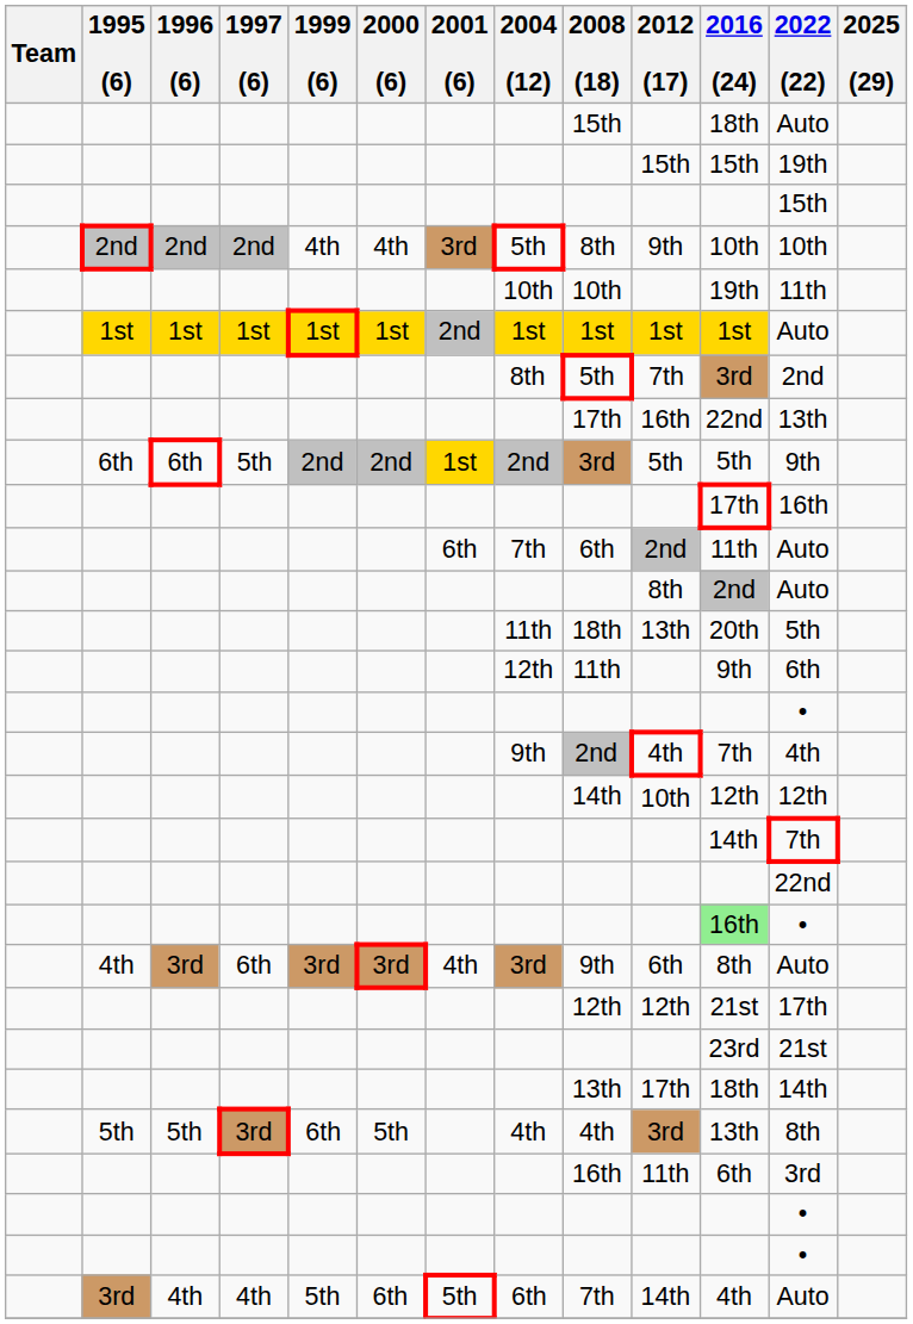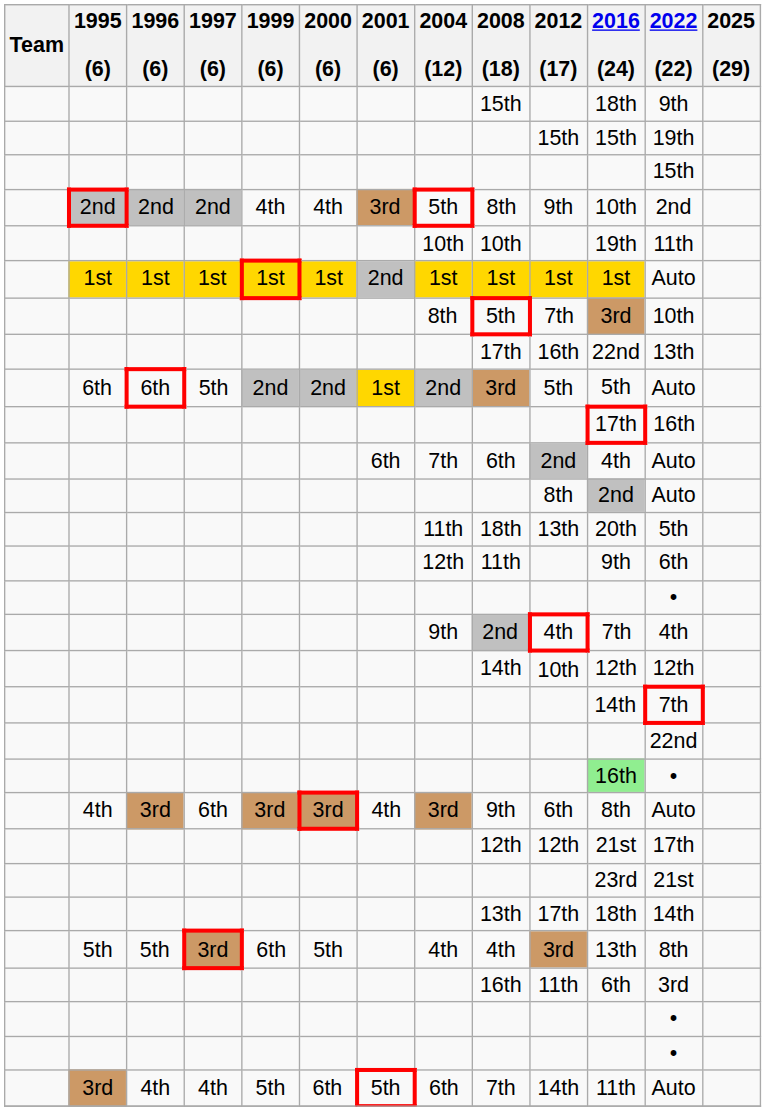row 2 | 2022 (22): Auto -> 9th
row 5 | 2022 (22): 10th -> 2nd
row 8 | 2022 (22): 2nd -> 10th
row 10 | 2022 (22): 9th -> Auto
row 12 | 2016 (24): 11th -> 4th
row 30 | 2016 (24): 4th -> 11th
